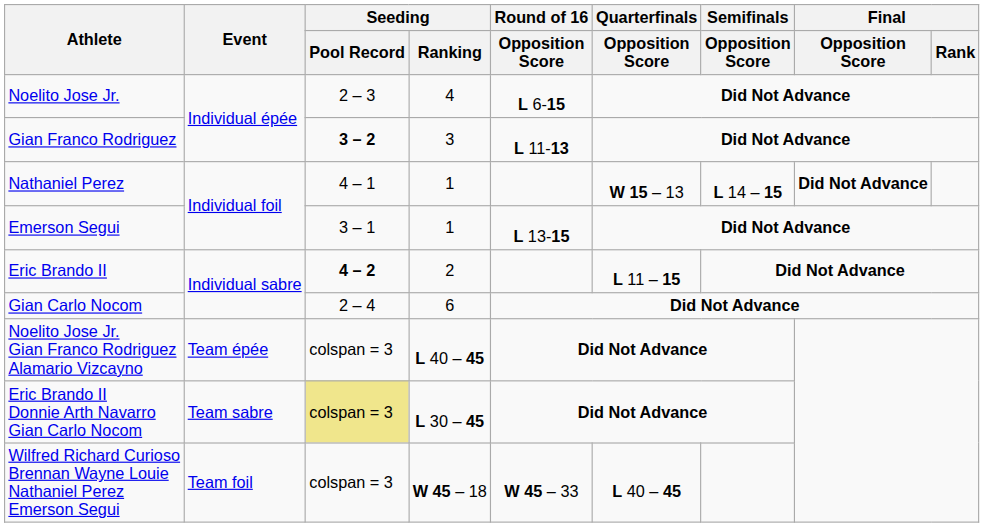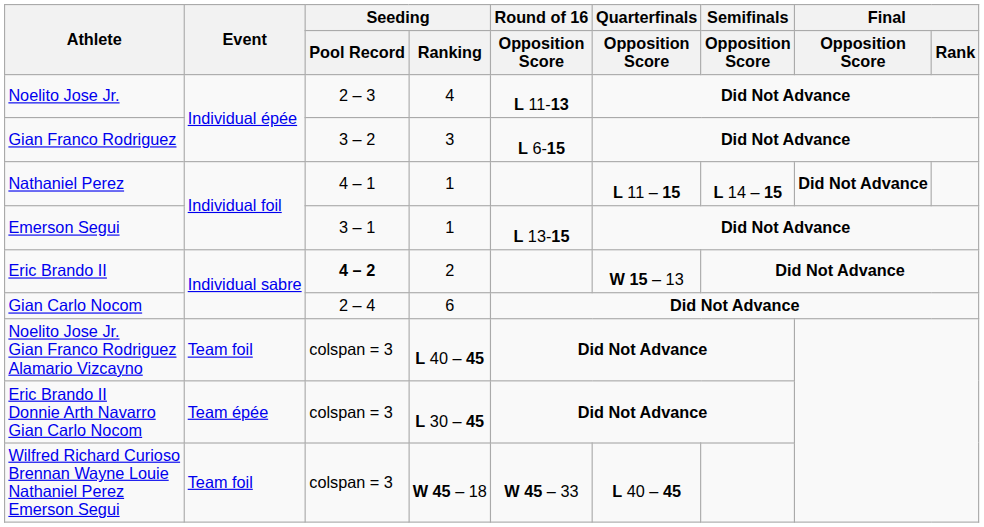Noelito Jose Jr. | Round of 16 / Opposition Score: L 6-15 -> L 11-13
Gian Franco Rodriguez | Seeding / Pool Record: bold -> normal
Gian Franco Rodriguez | Round of 16 / Opposition Score: L 11-13 -> L 6-15
Nathaniel Perez | Quarterfinals / Opposition Score: W 15 – 13 -> L 11 – 15
Eric Brando II | Quarterfinals / Opposition Score: L 11 – 15 -> W 15 – 13
Noelito Jose Jr. Gian Franco Rodriguez Alamario Vizcayno | Event: Team épée -> Team foil
Eric Brando II Donnie Arth Navarro Gian Carlo Nocom | Event: Team sabre -> Team épée
Eric Brando II Donnie Arth Navarro Gian Carlo Nocom | Seeding / Pool Record: khaki background -> no background
